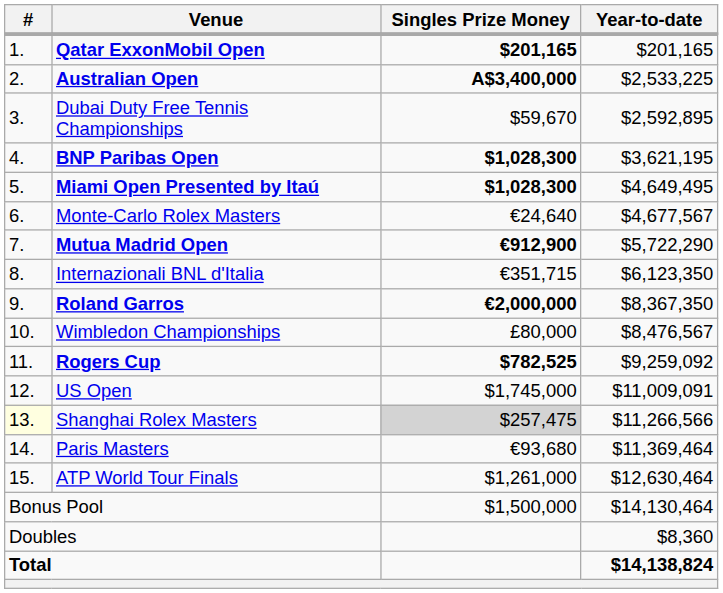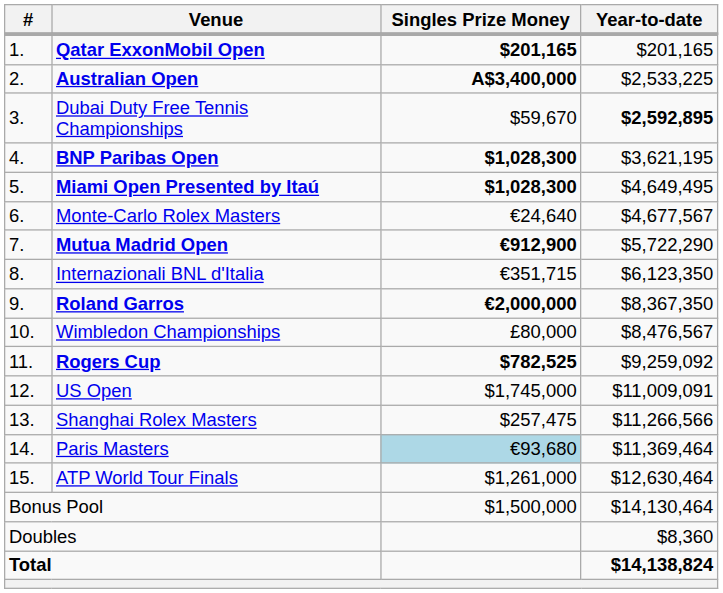Dubai Duty Free Tennis Championships | Year-to-date: normal -> bold
Shanghai Rolex Masters | #: lightyellow background -> no background
Shanghai Rolex Masters | Singles Prize Money: lightgrey background -> no background
Paris Masters | Singles Prize Money: no background -> lightblue background
